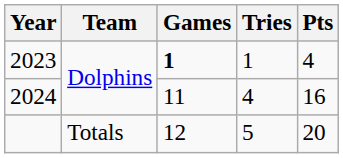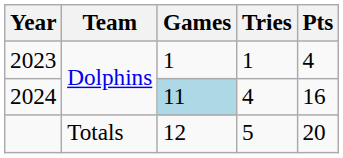2023 | Games: bold -> normal
2024 | Games: no background -> lightblue background
